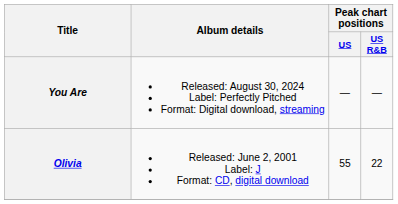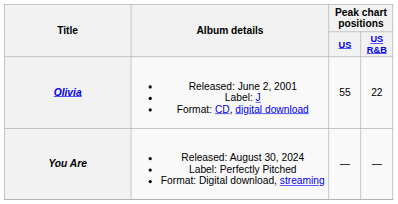rows swapped: Olivia <-> You Are
